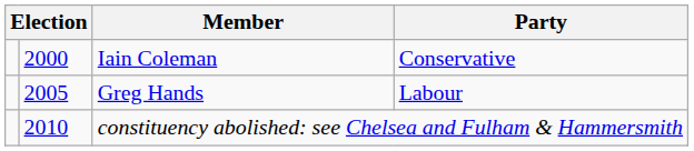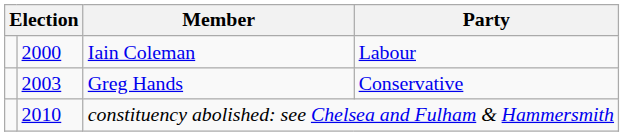Iain Coleman | Party: Conservative -> Labour
Greg Hands | column 2: 2005 -> 2003
Greg Hands | Party: Labour -> Conservative
